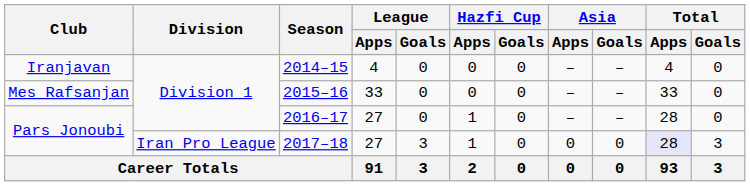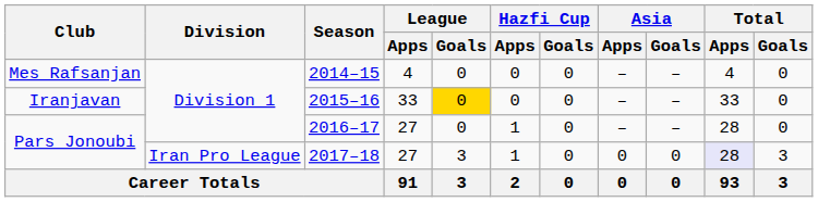2014–15 | Club: Iranjavan -> Mes Rafsanjan
2015–16 | Club: Mes Rafsanjan -> Iranjavan
2015–16 | League / Goals: no background -> gold background
